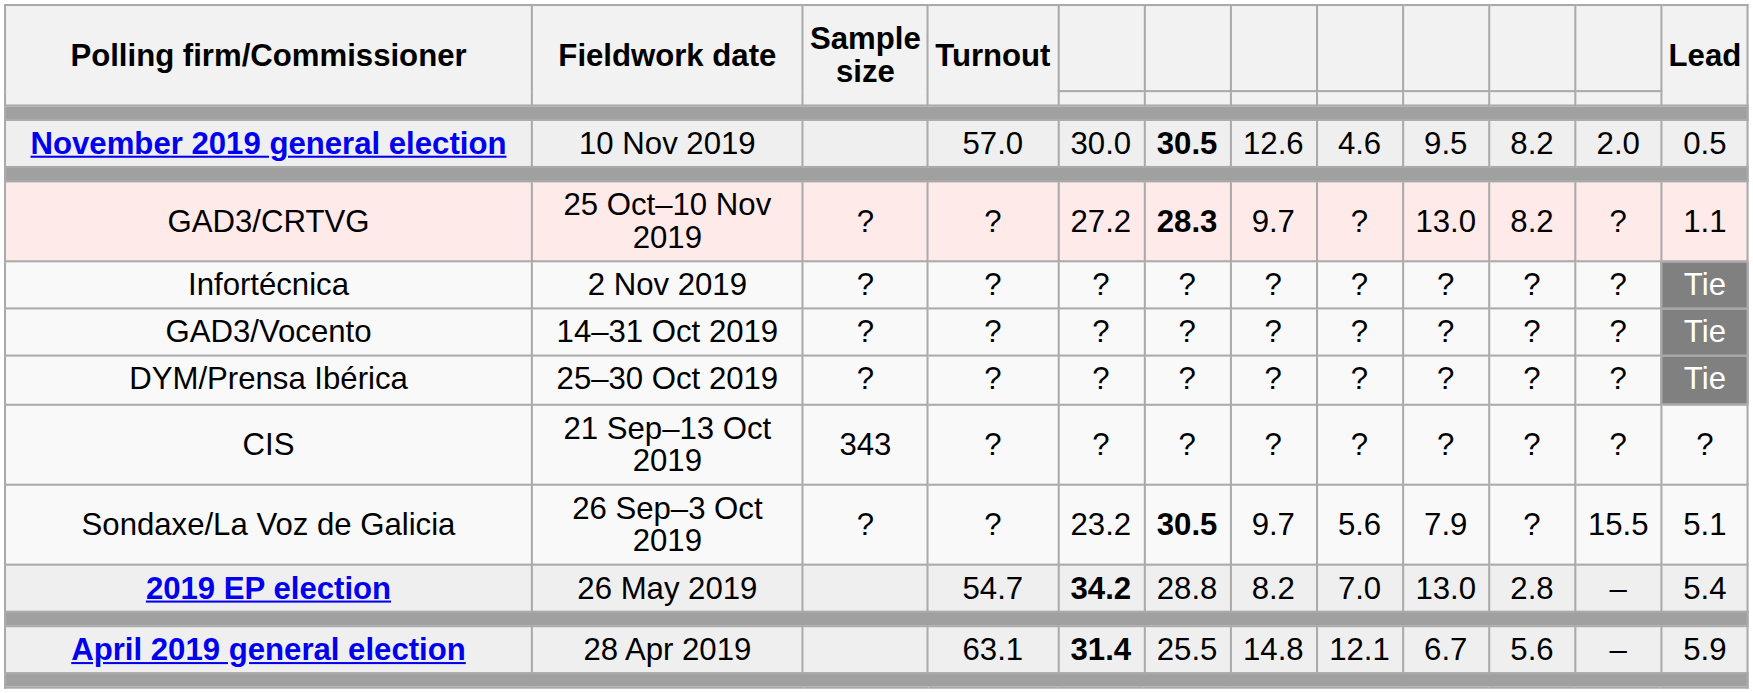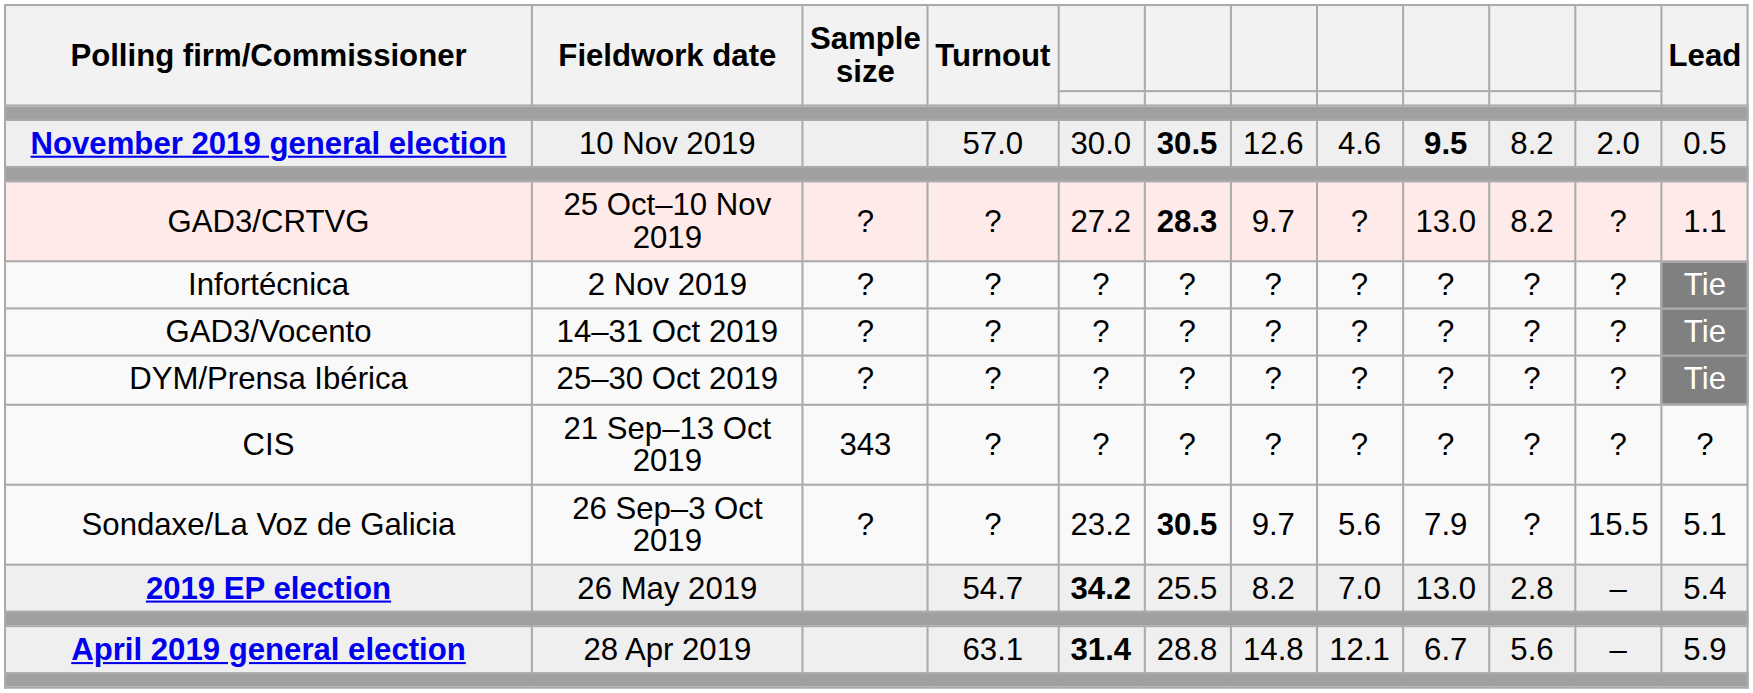November 2019 general election | column 9: normal -> bold
2019 EP election | column 6: 28.8 -> 25.5
April 2019 general election | column 6: 25.5 -> 28.8
